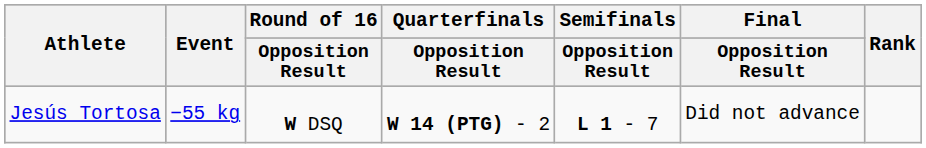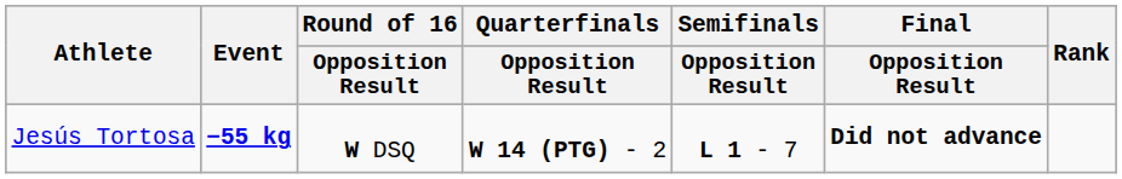Jesús Tortosa | Event: normal -> bold
Jesús Tortosa | Final / Opposition Result: normal -> bold
